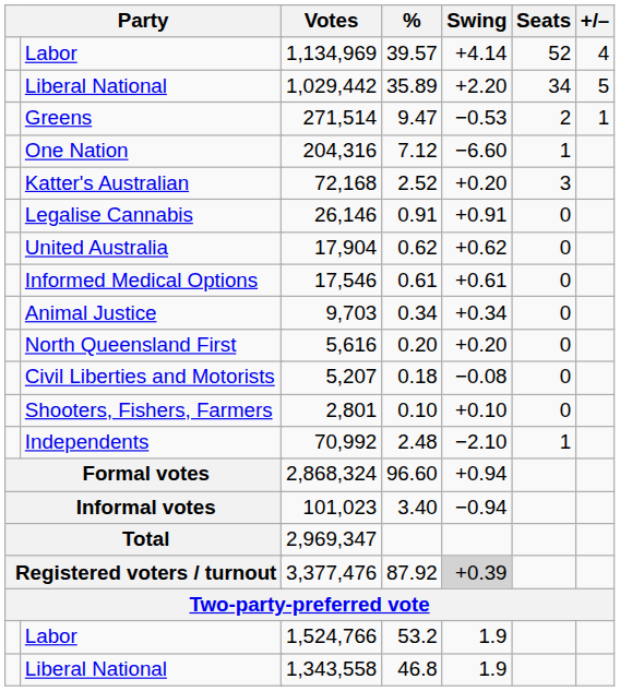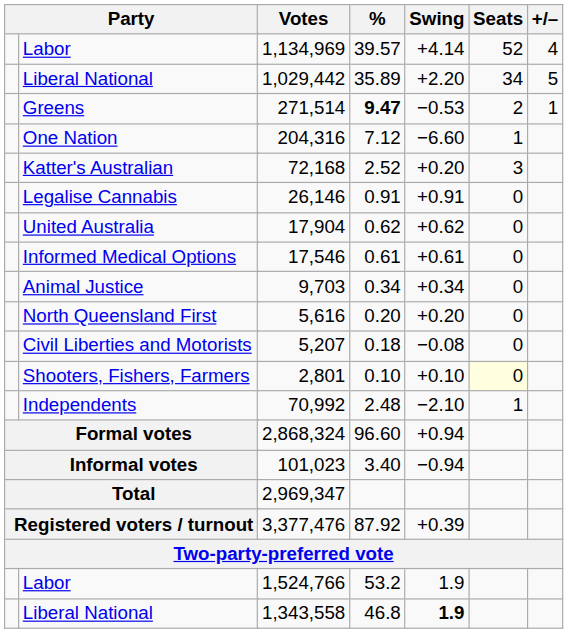271,514 | %: normal -> bold
2,801 | Seats: no background -> lightyellow background
3,377,476 | Swing: lightgrey background -> no background
1,343,558 | Swing: normal -> bold
